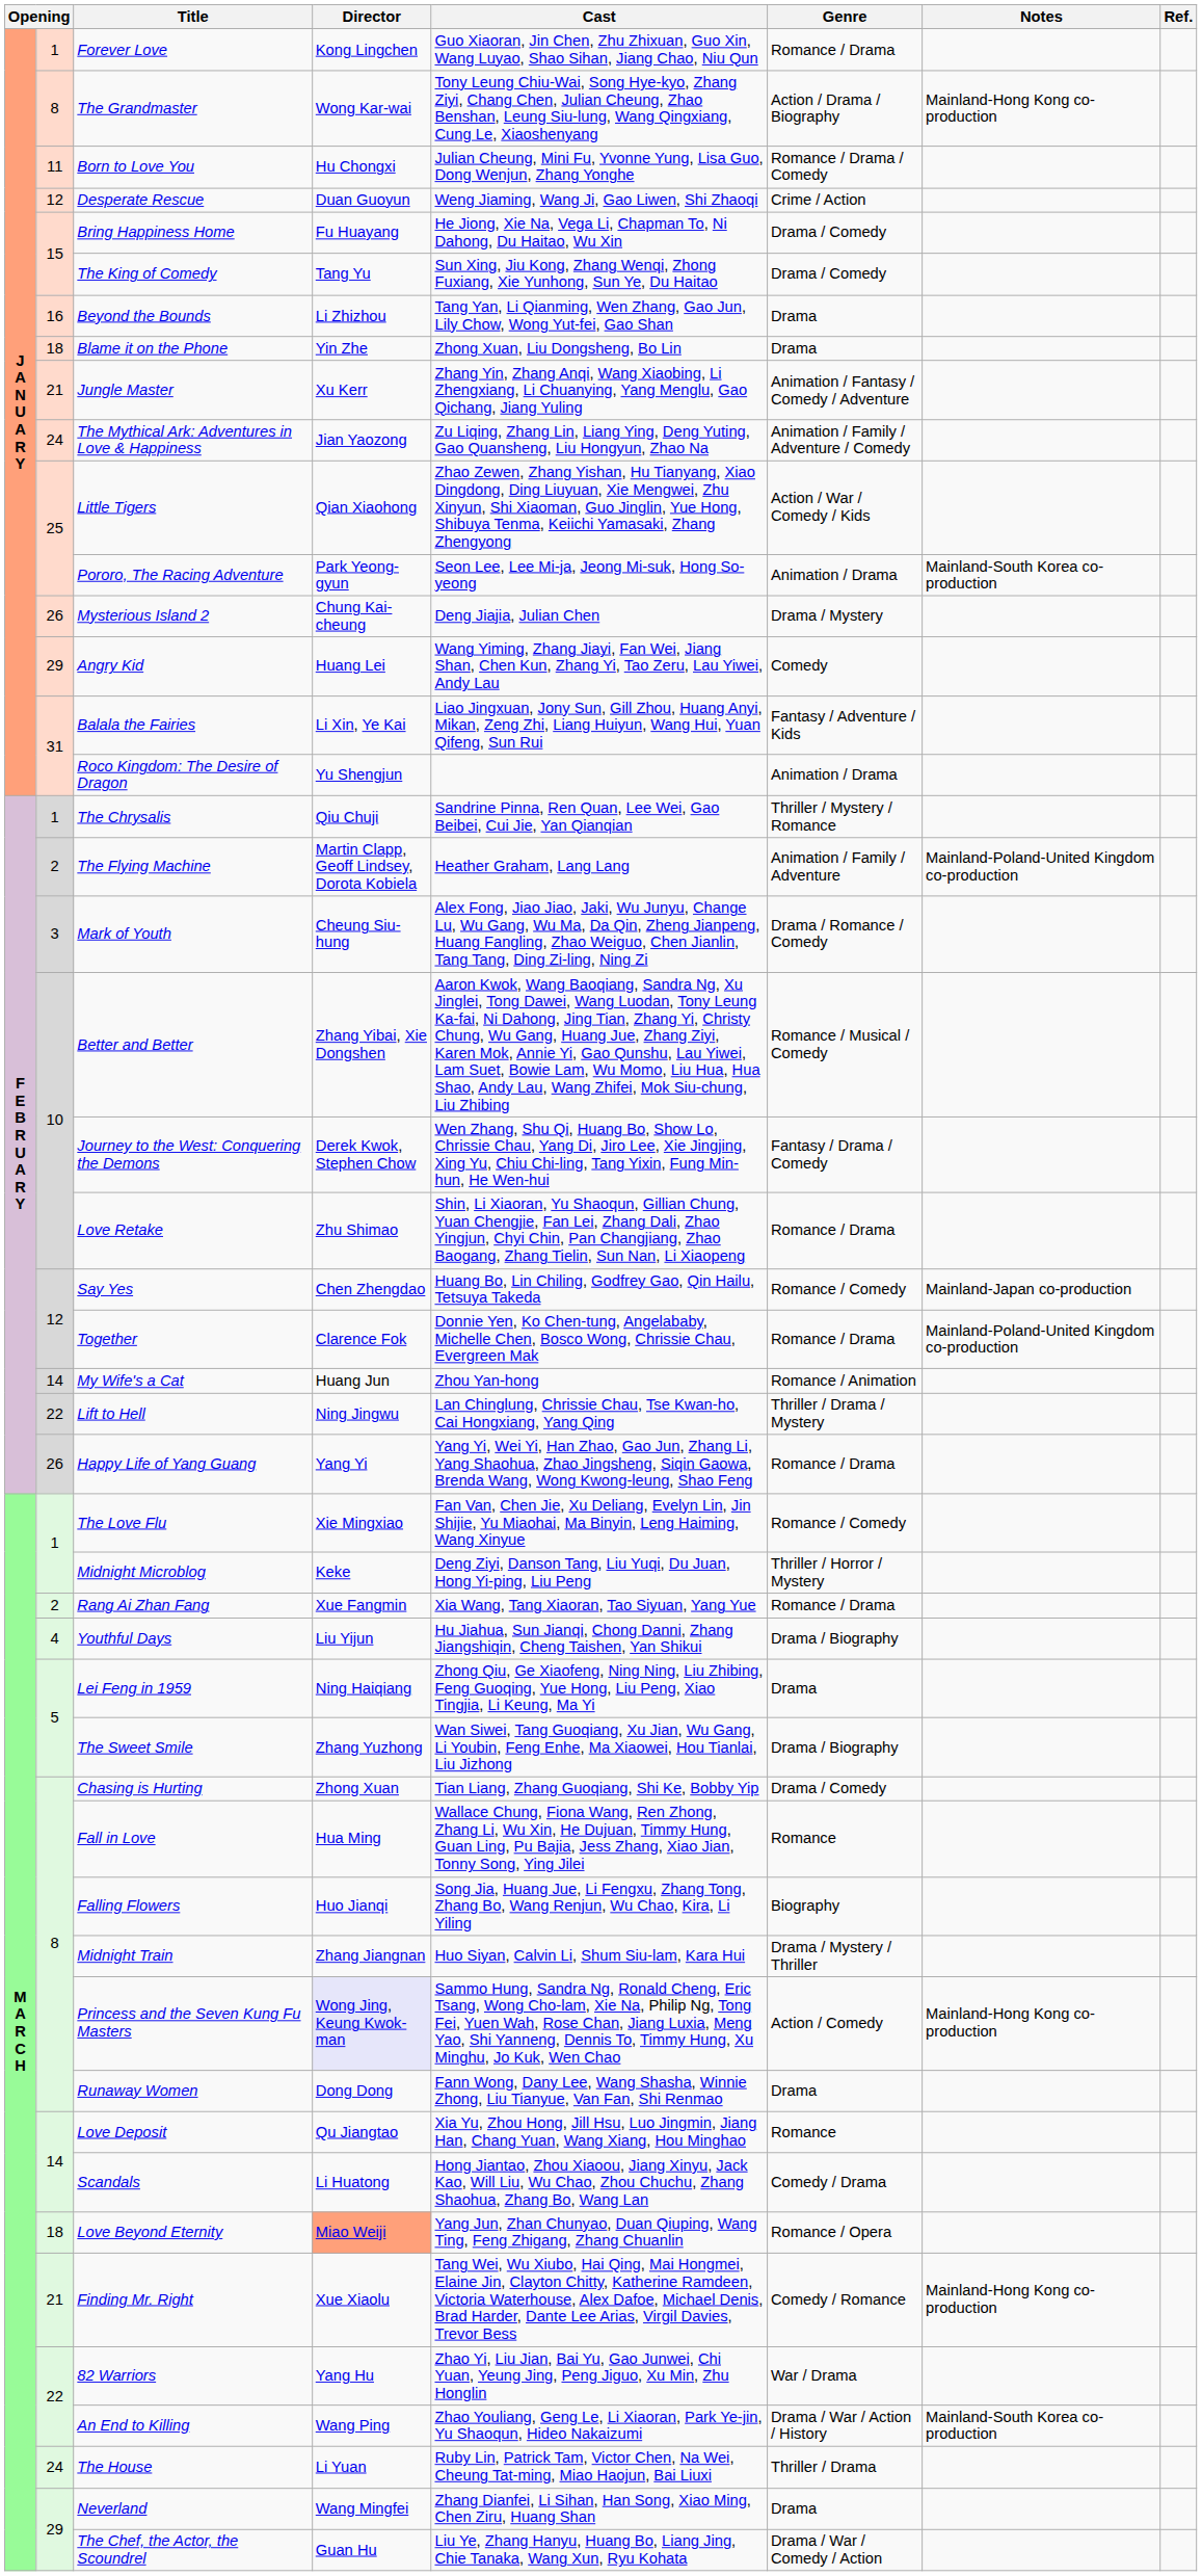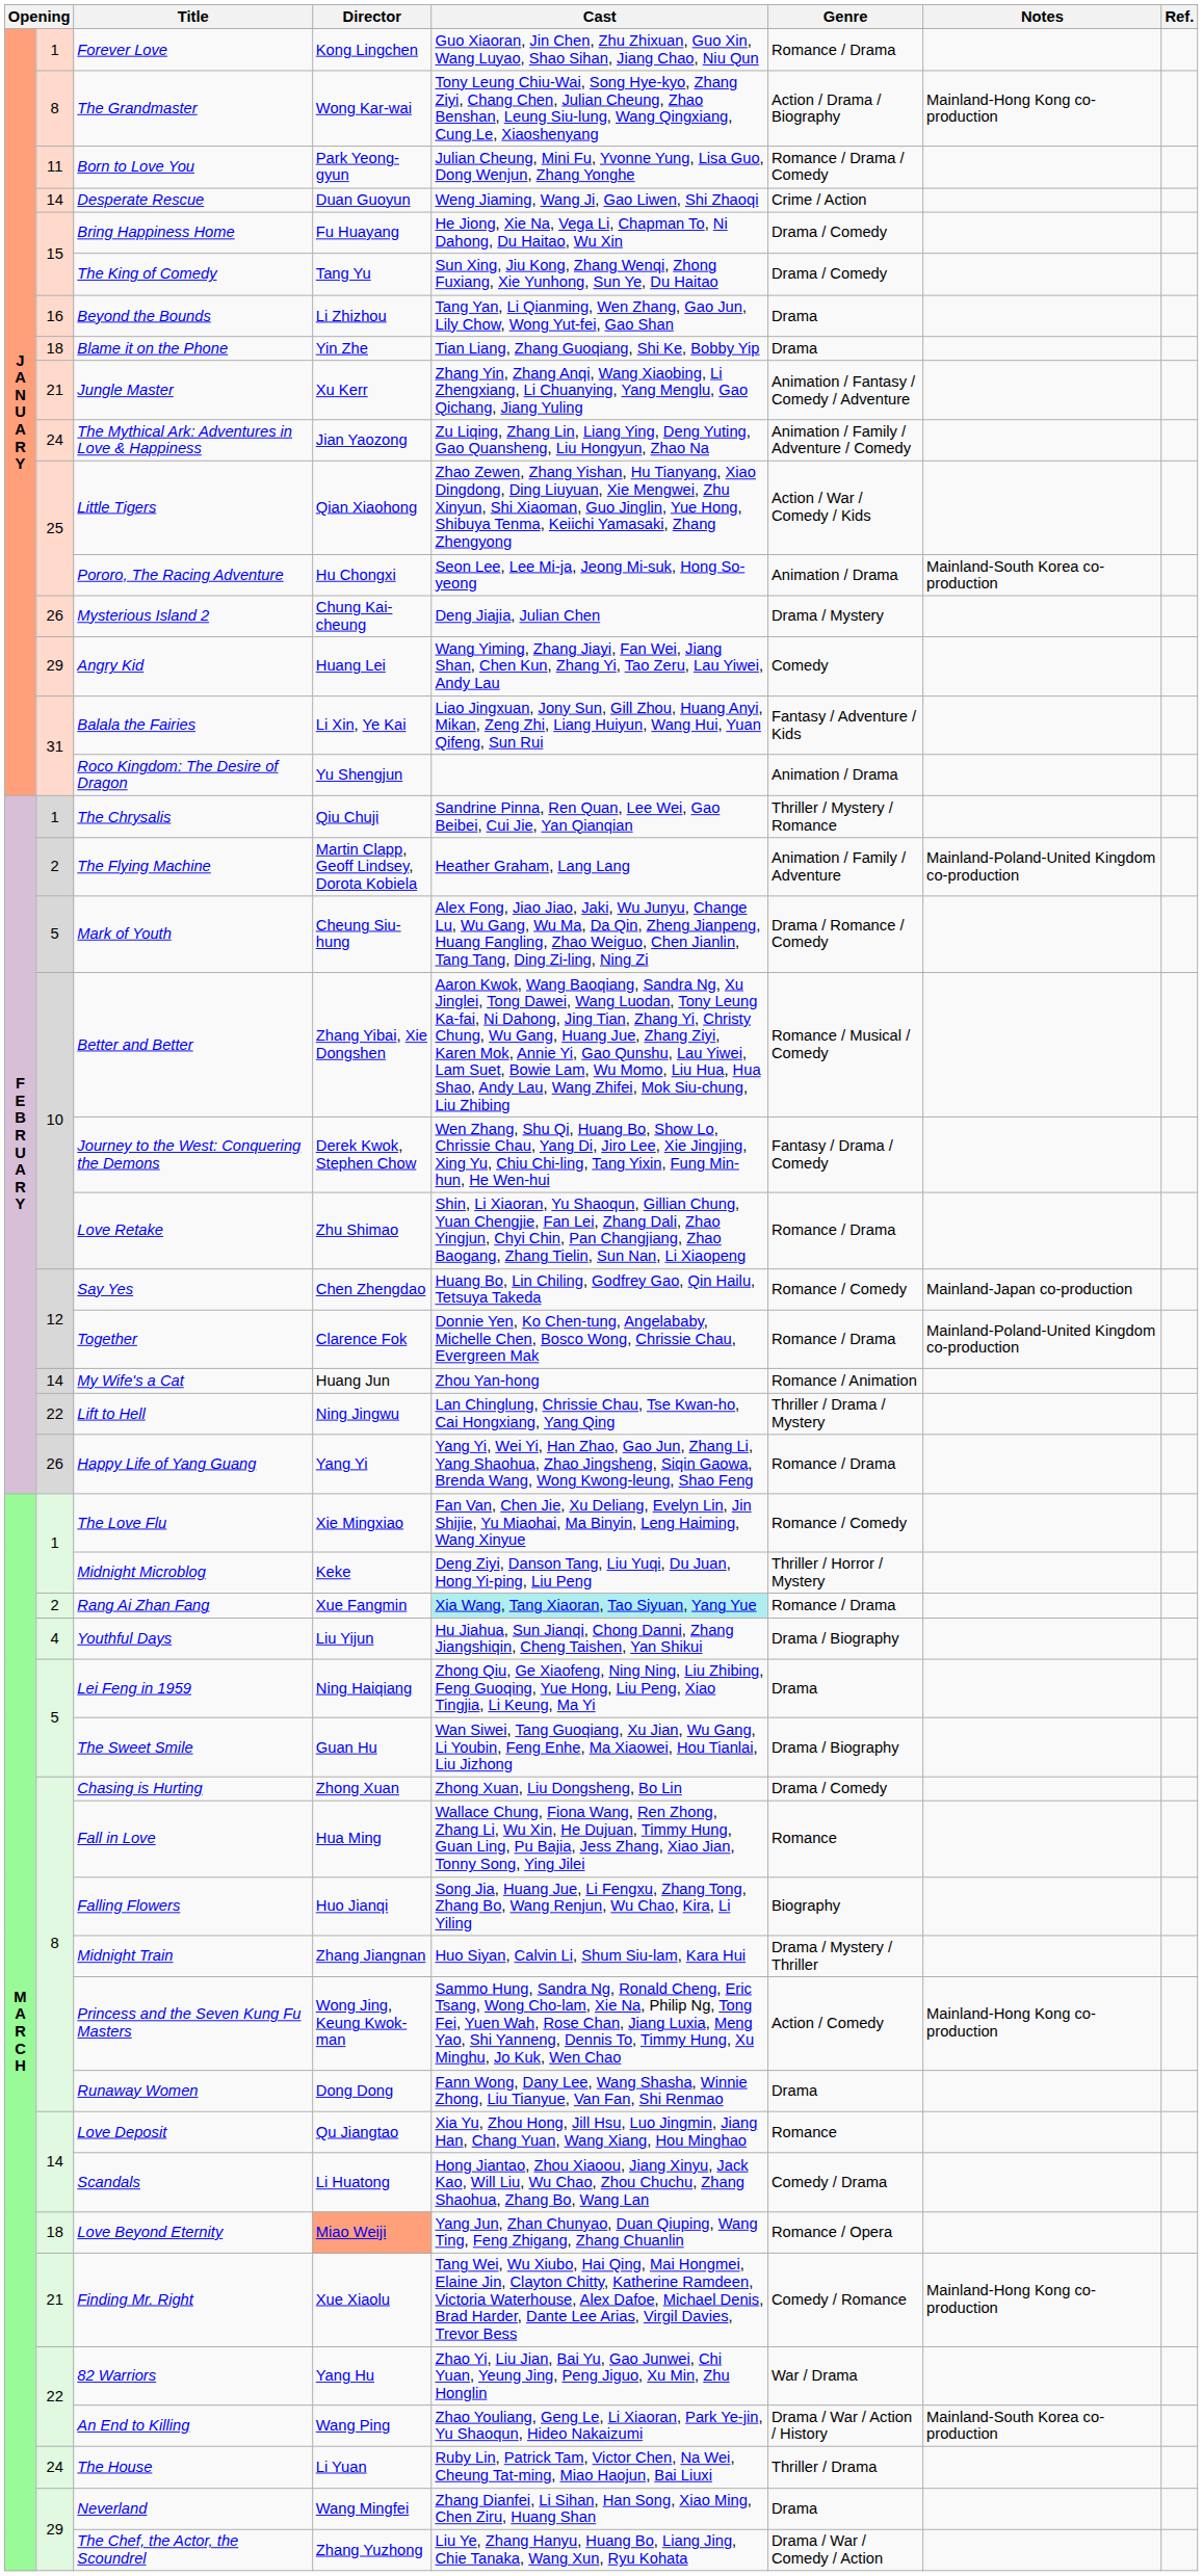Born to Love You | Director: Hu Chongxi -> Park Yeong-gyun
Desperate Rescue | column 2: 12 -> 14
Blame it on the Phone | Cast: Zhong Xuan, Liu Dongsheng, Bo Lin -> Tian Liang, Zhang Guoqiang, Shi Ke, Bobby Yip
Pororo, The Racing Adventure | Director: Park Yeong-gyun -> Hu Chongxi
Mark of Youth | column 2: 3 -> 5
Rang Ai Zhan Fang | Cast: no background -> paleturquoise background
The Sweet Smile | Director: Zhang Yuzhong -> Guan Hu
Chasing is Hurting | Cast: Tian Liang, Zhang Guoqiang, Shi Ke, Bobby Yip -> Zhong Xuan, Liu Dongsheng, Bo Lin
Princess and the Seven Kung Fu Masters | Director: lavender background -> no background
The Chef, the Actor, the Scoundrel | Director: Guan Hu -> Zhang Yuzhong
